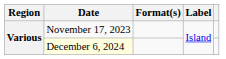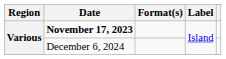November 17, 2023 | Date: normal -> bold
December 6, 2024 | Date: lightyellow background -> no background
